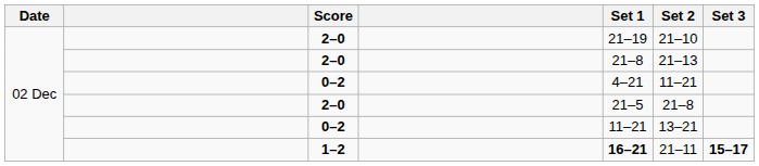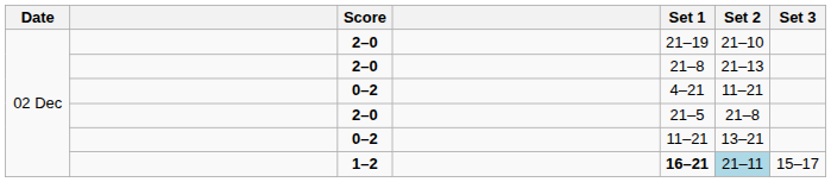1–2 | Set 2: no background -> lightblue background
1–2 | Set 3: bold -> normal
